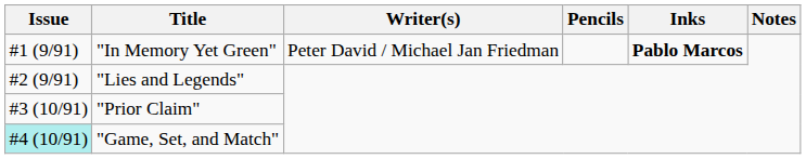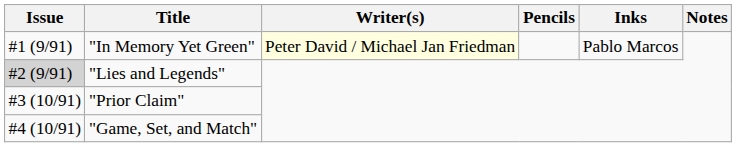"In Memory Yet Green" | Writer(s): no background -> lightyellow background
"In Memory Yet Green" | Inks: bold -> normal
"Lies and Legends" | Issue: no background -> lightgrey background
"Game, Set, and Match" | Issue: paleturquoise background -> no background
